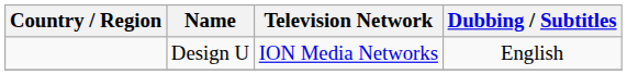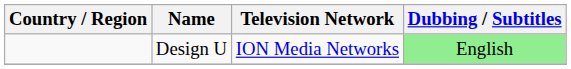Design U | Dubbing / Subtitles: no background -> lightgreen background
